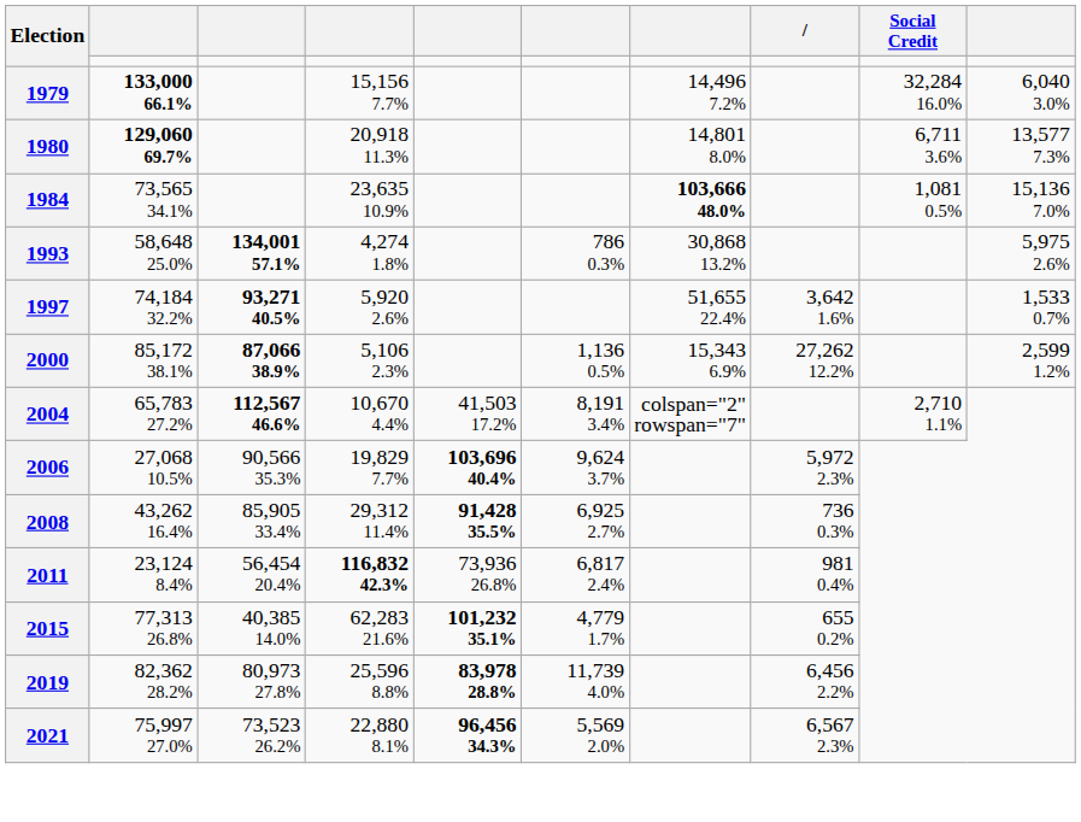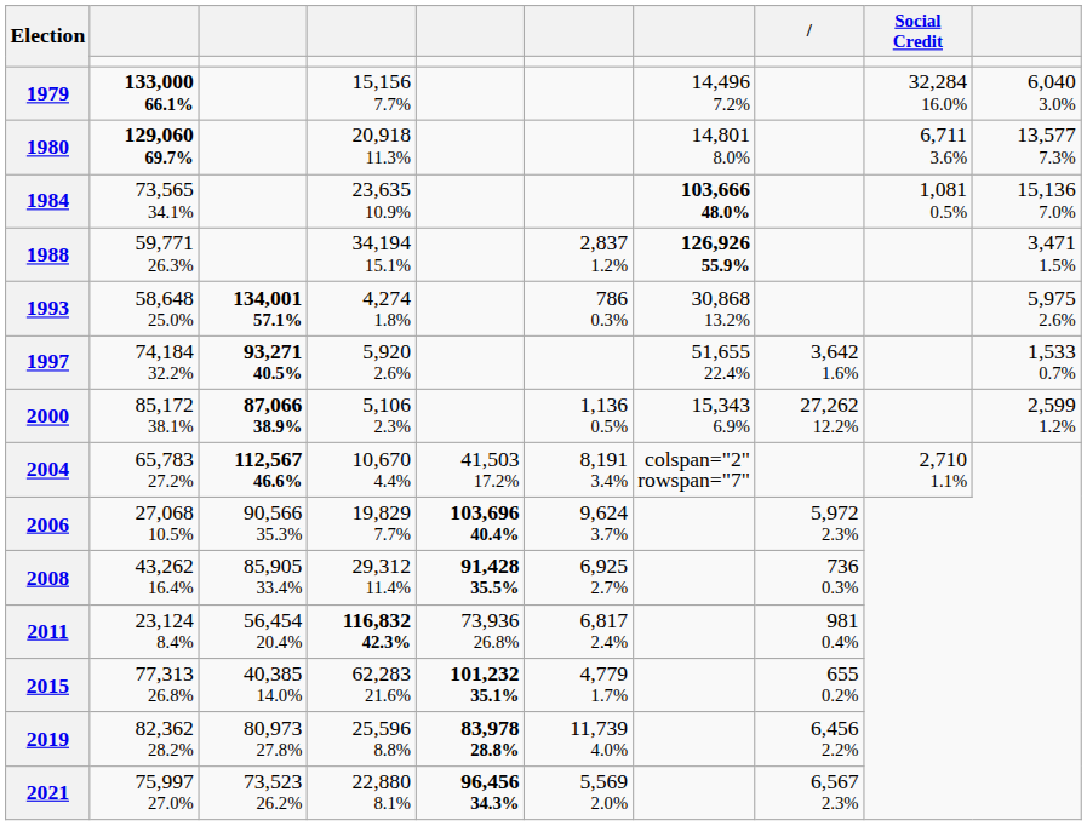+ row: 1988 | 59,771 26.3% | 34,194 15.1% | 2,837 1.2% | 126,926 55.9% | 3,471 1.5%
